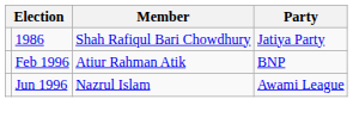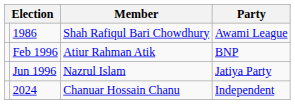1986 | Party: Jatiya Party -> Awami League
Jun 1996 | Party: Awami League -> Jatiya Party
+ row: 2024 | Chanuar Hossain Chanu | Independent
